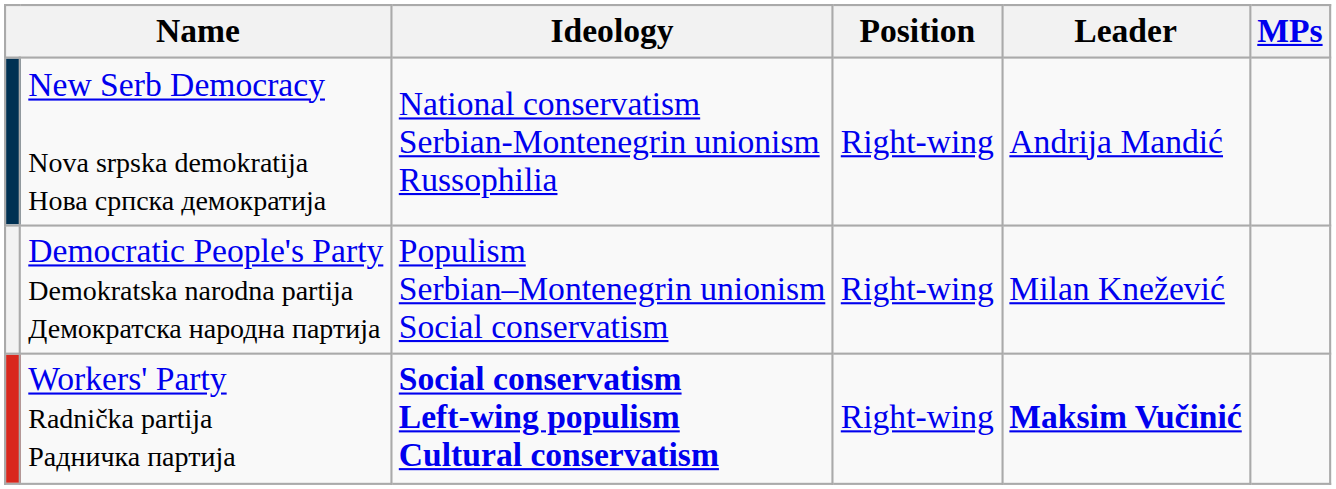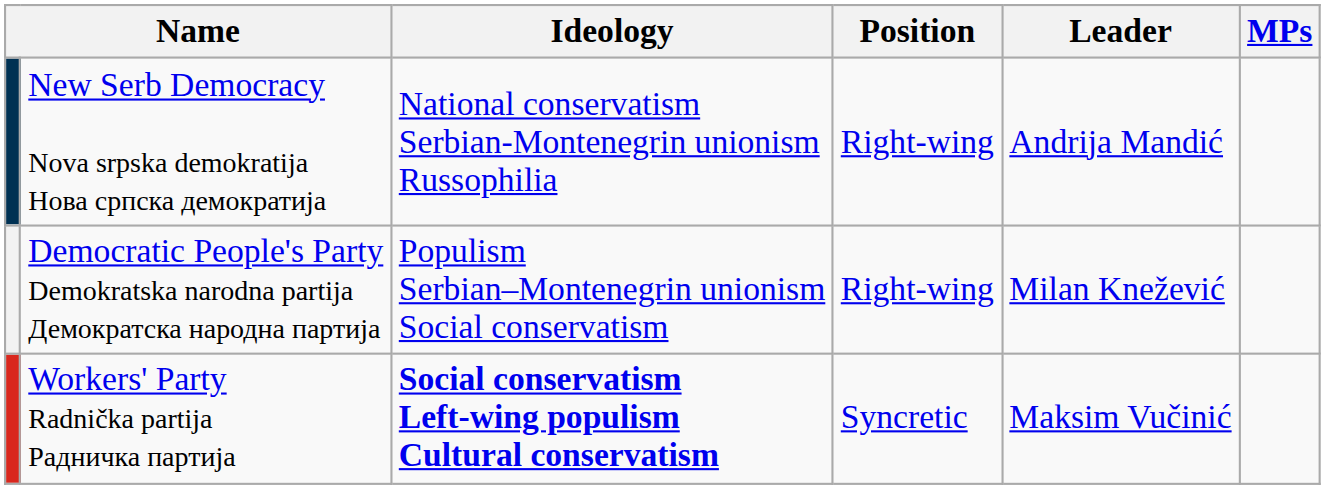Workers' Party Radnička partija Радничка партија | Position: Right-wing -> Syncretic
Workers' Party Radnička partija Радничка партија | Leader: bold -> normal
